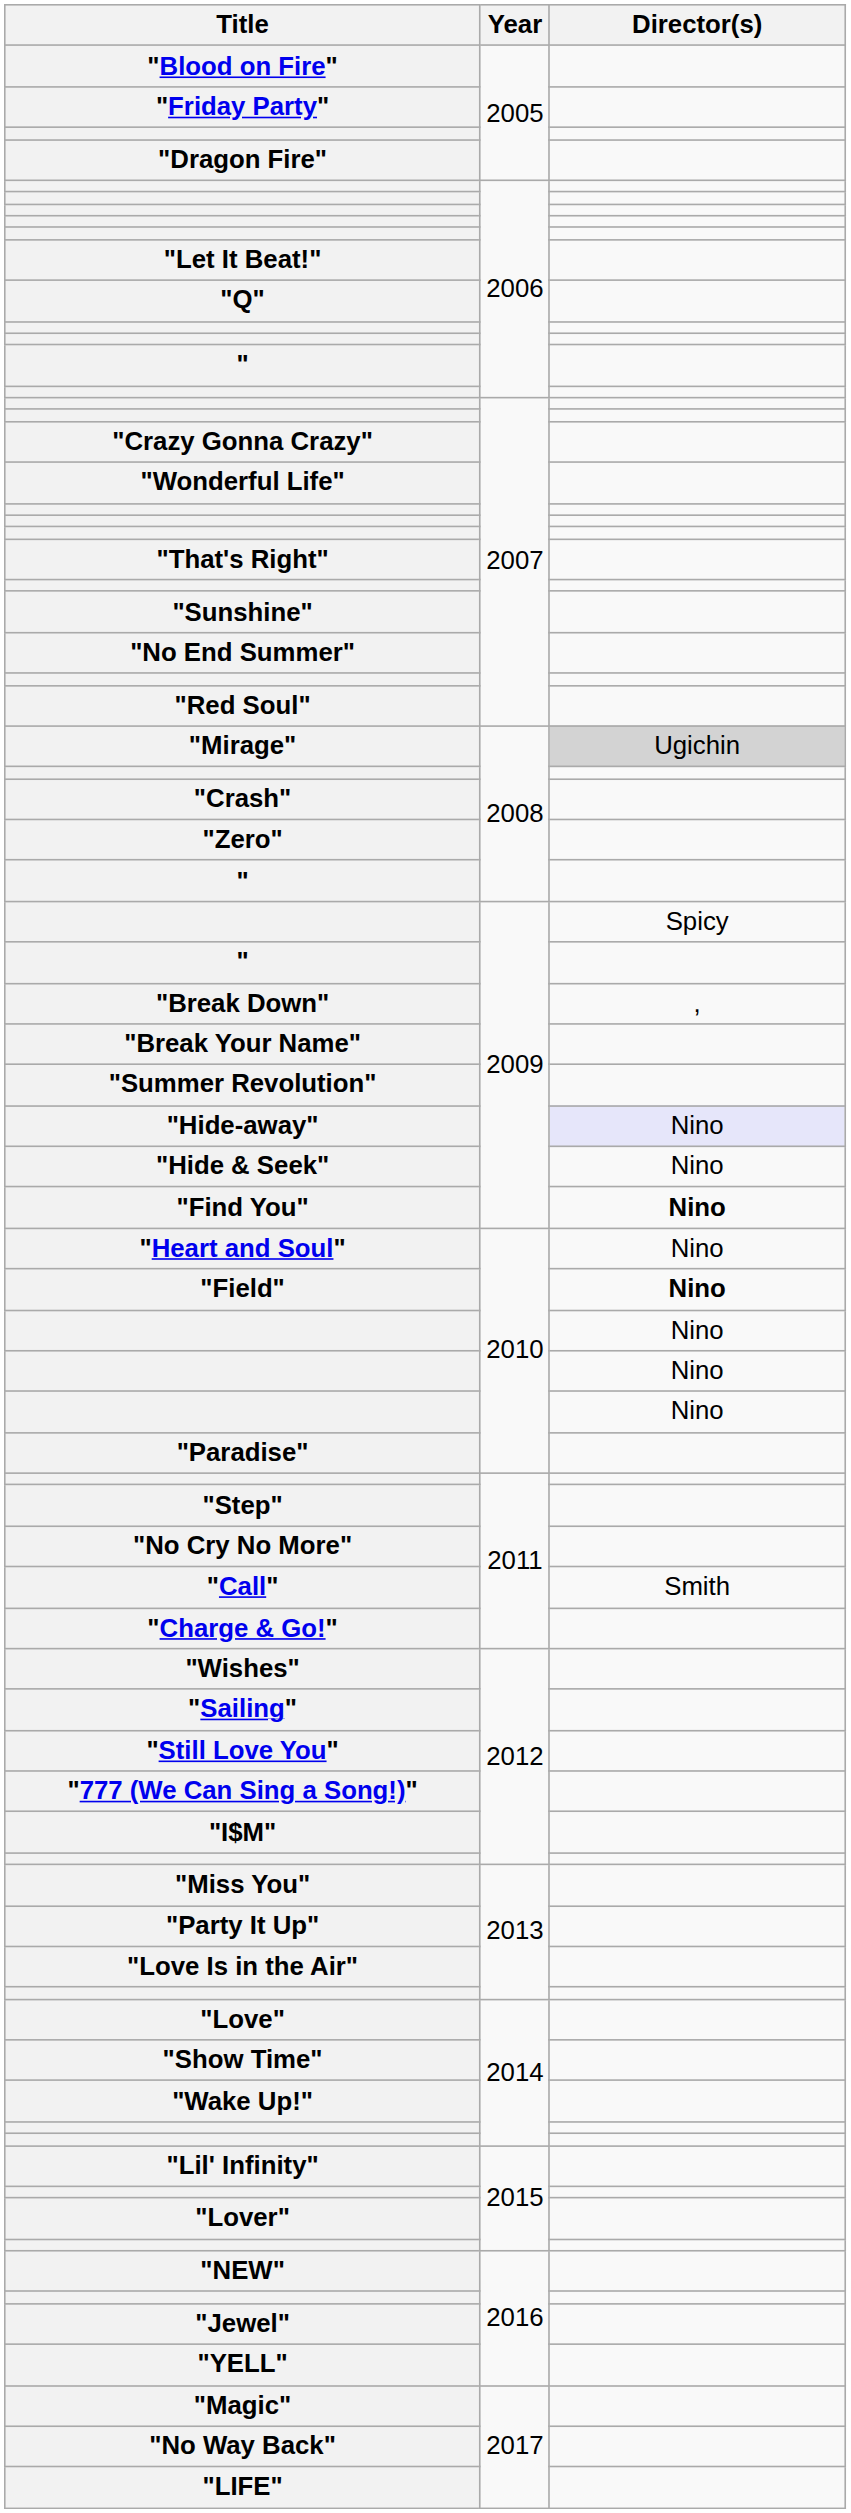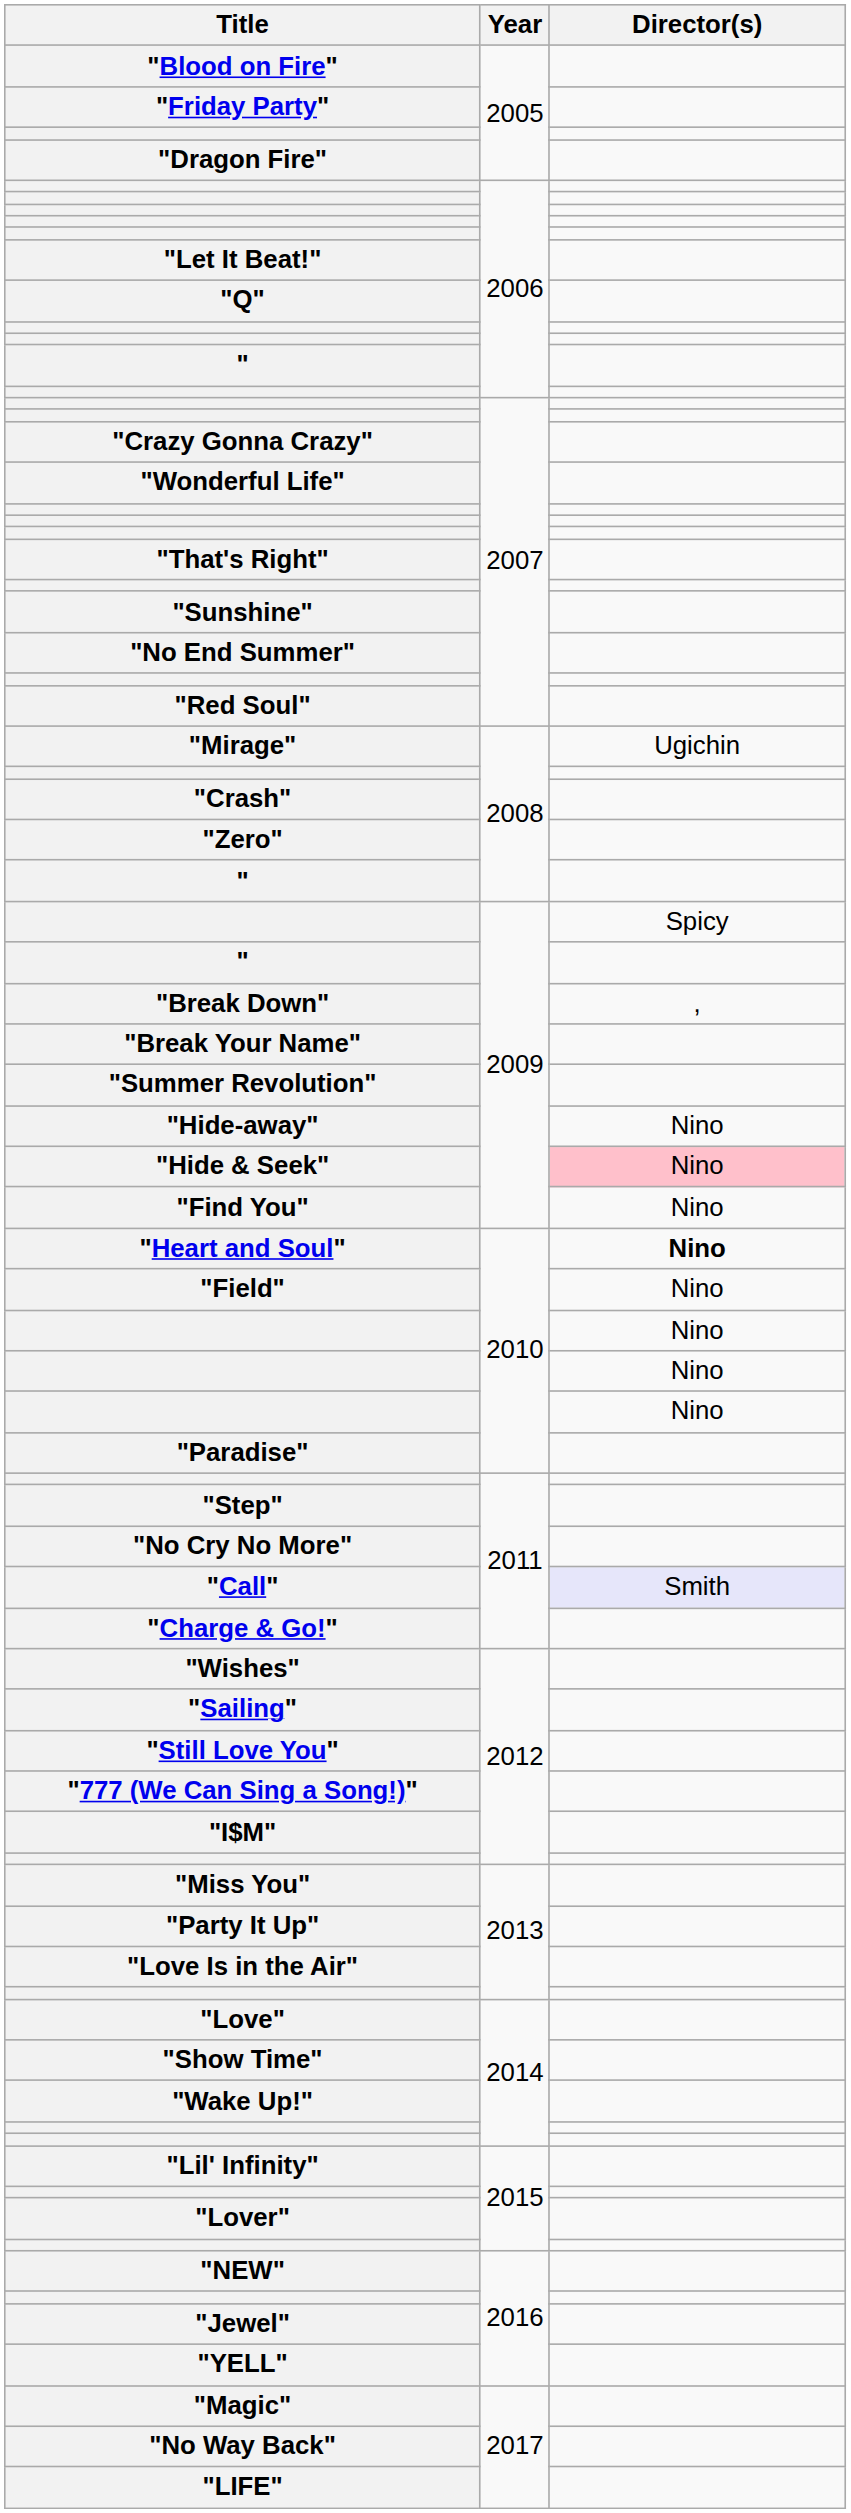"Mirage" | Director(s): lightgrey background -> no background
"Hide-away" | Director(s): lavender background -> no background
"Hide & Seek" | Director(s): no background -> pink background
"Find You" | Director(s): bold -> normal
"Heart and Soul" | Director(s): normal -> bold
"Field" | Director(s): bold -> normal
"Call" | Director(s): no background -> lavender background
